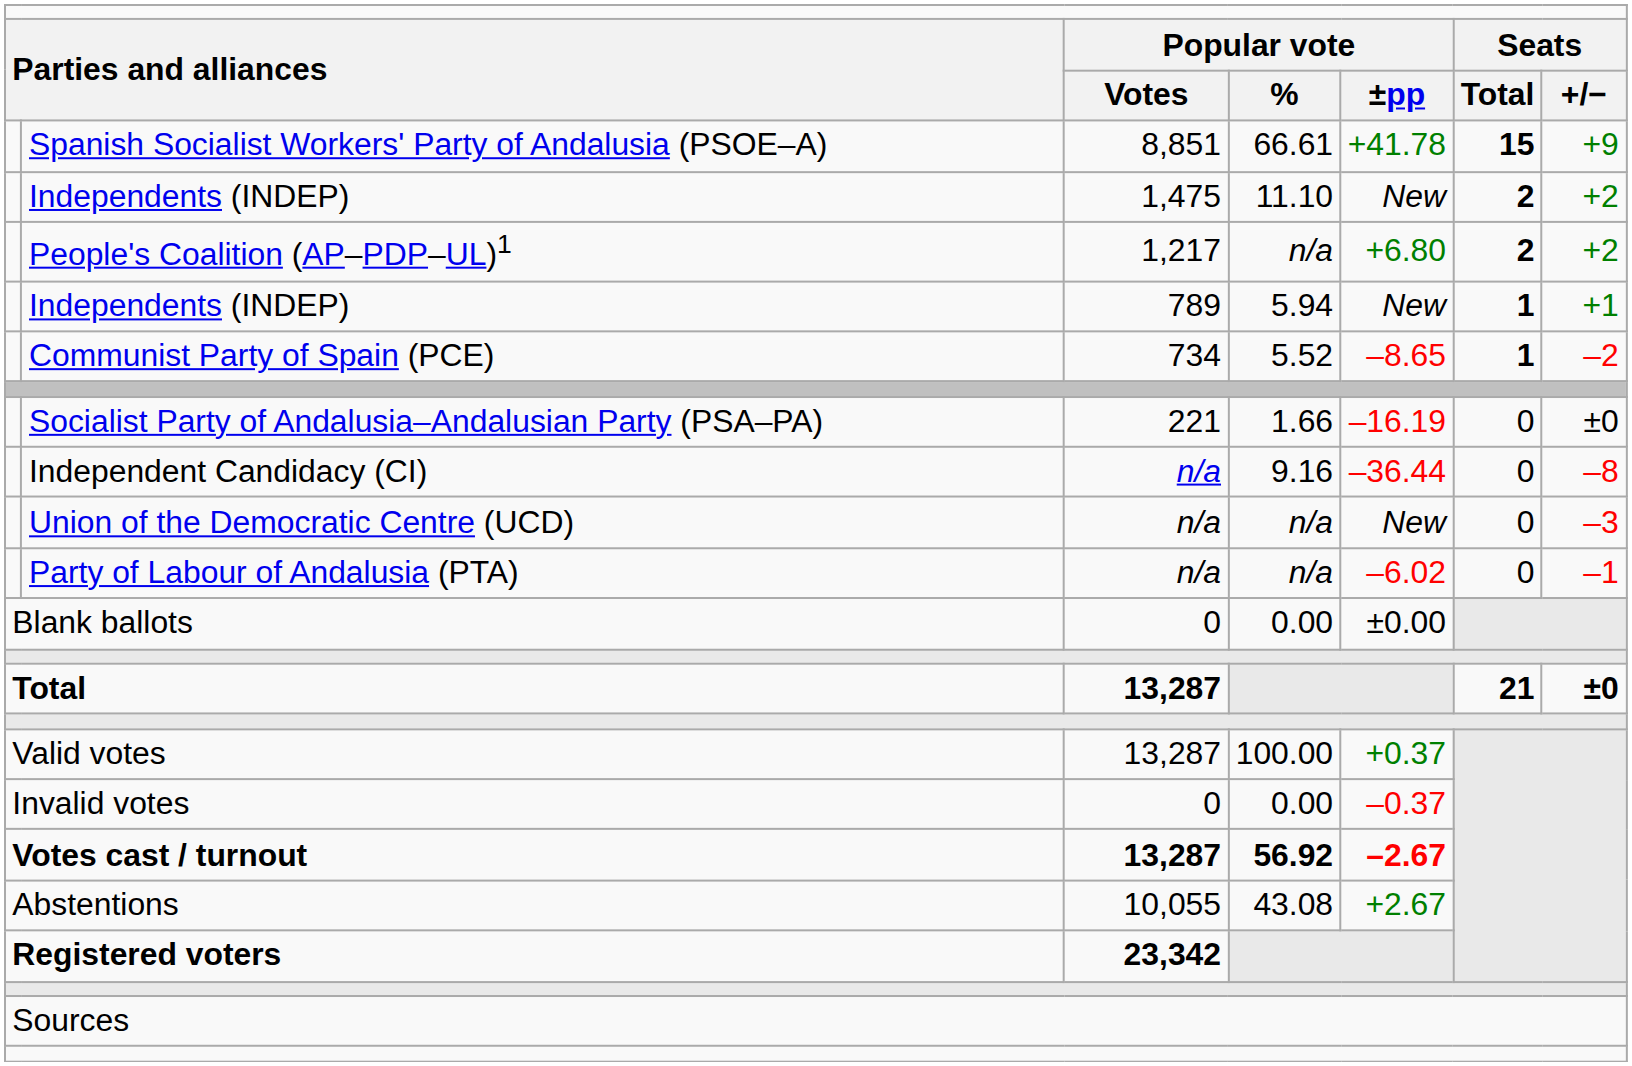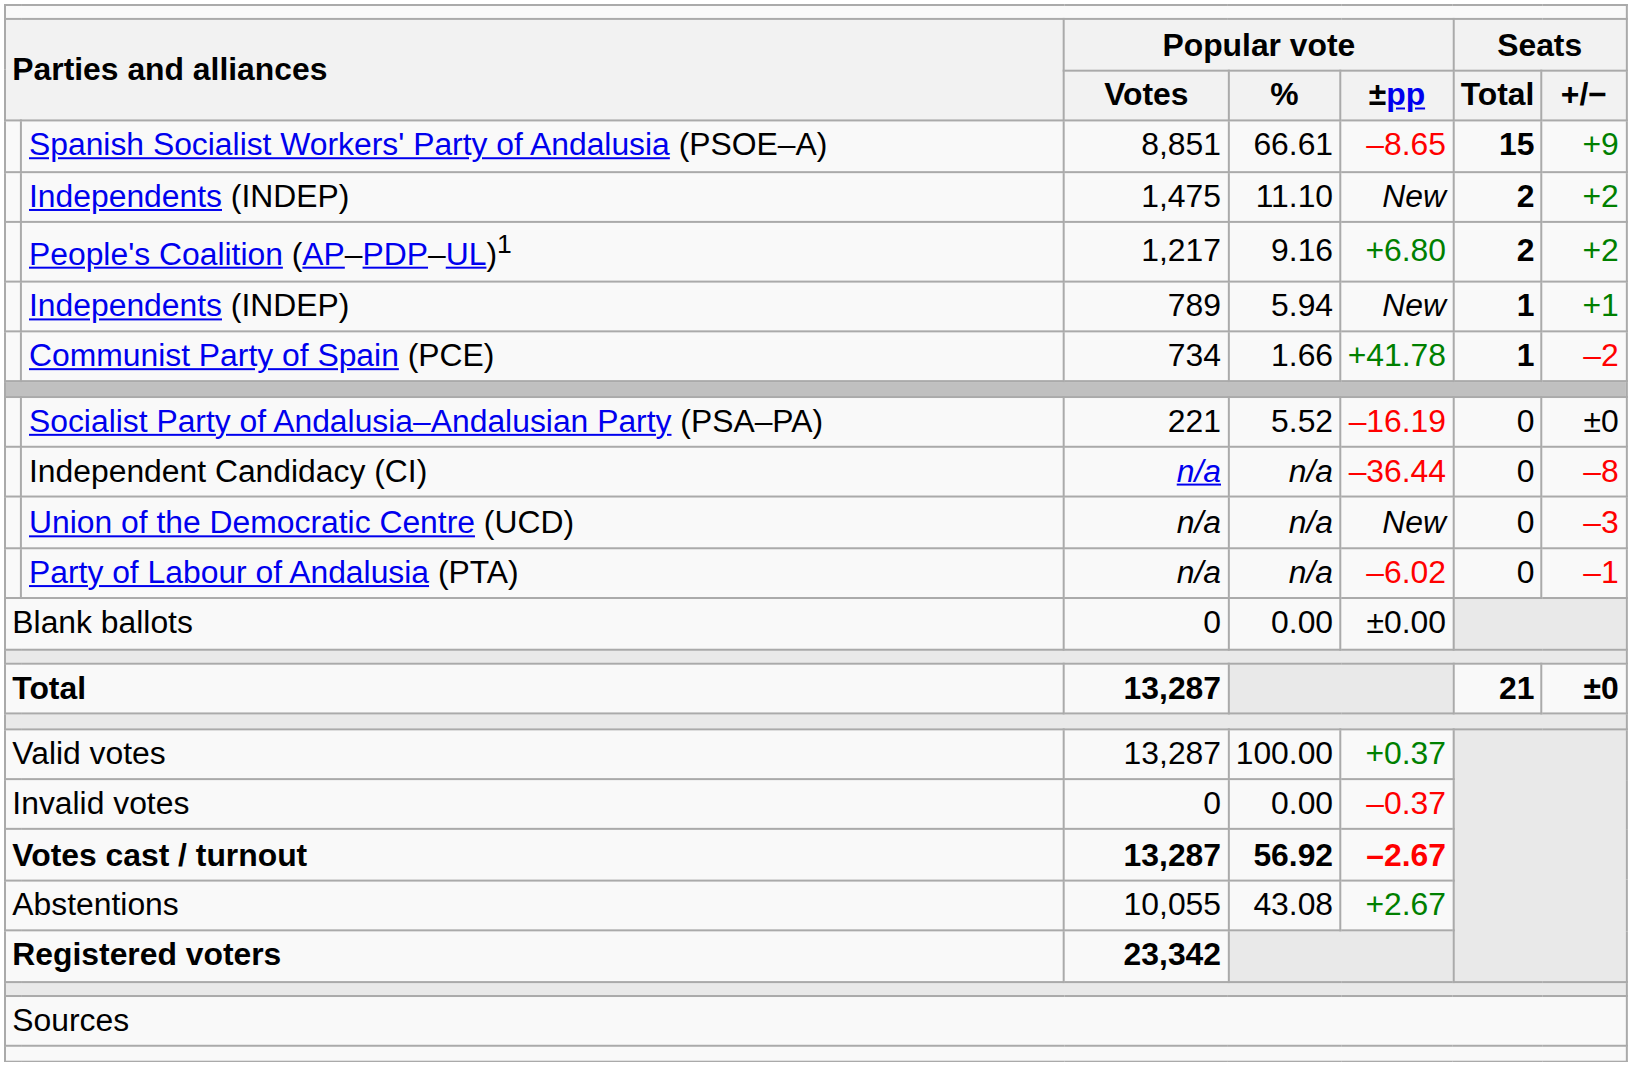Spanish Socialist Workers' Party of Andalusia (PSOE–A) | column 5: +41.78 -> –8.65
People's Coalition (AP–PDP–UL)1 | column 4: n/a -> 9.16
Communist Party of Spain (PCE) | column 4: 5.52 -> 1.66
Communist Party of Spain (PCE) | column 5: –8.65 -> +41.78
Socialist Party of Andalusia–Andalusian Party (PSA–PA) | column 4: 1.66 -> 5.52
Independent Candidacy (CI) | column 4: 9.16 -> n/a
